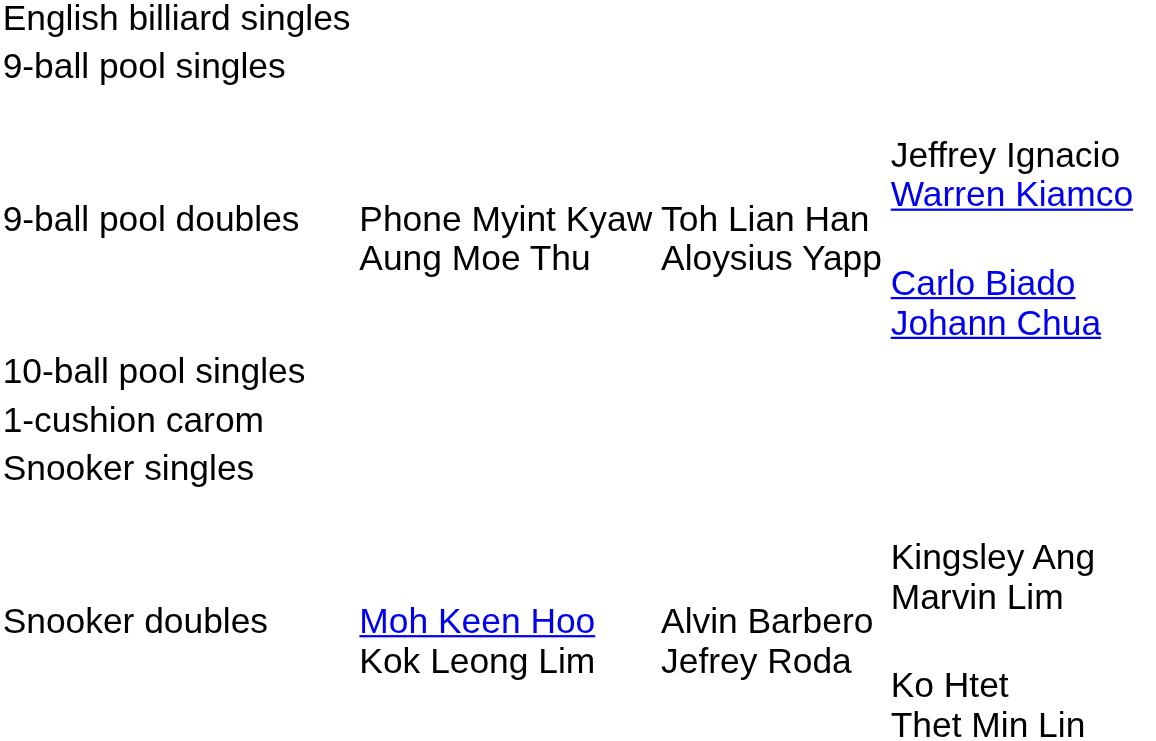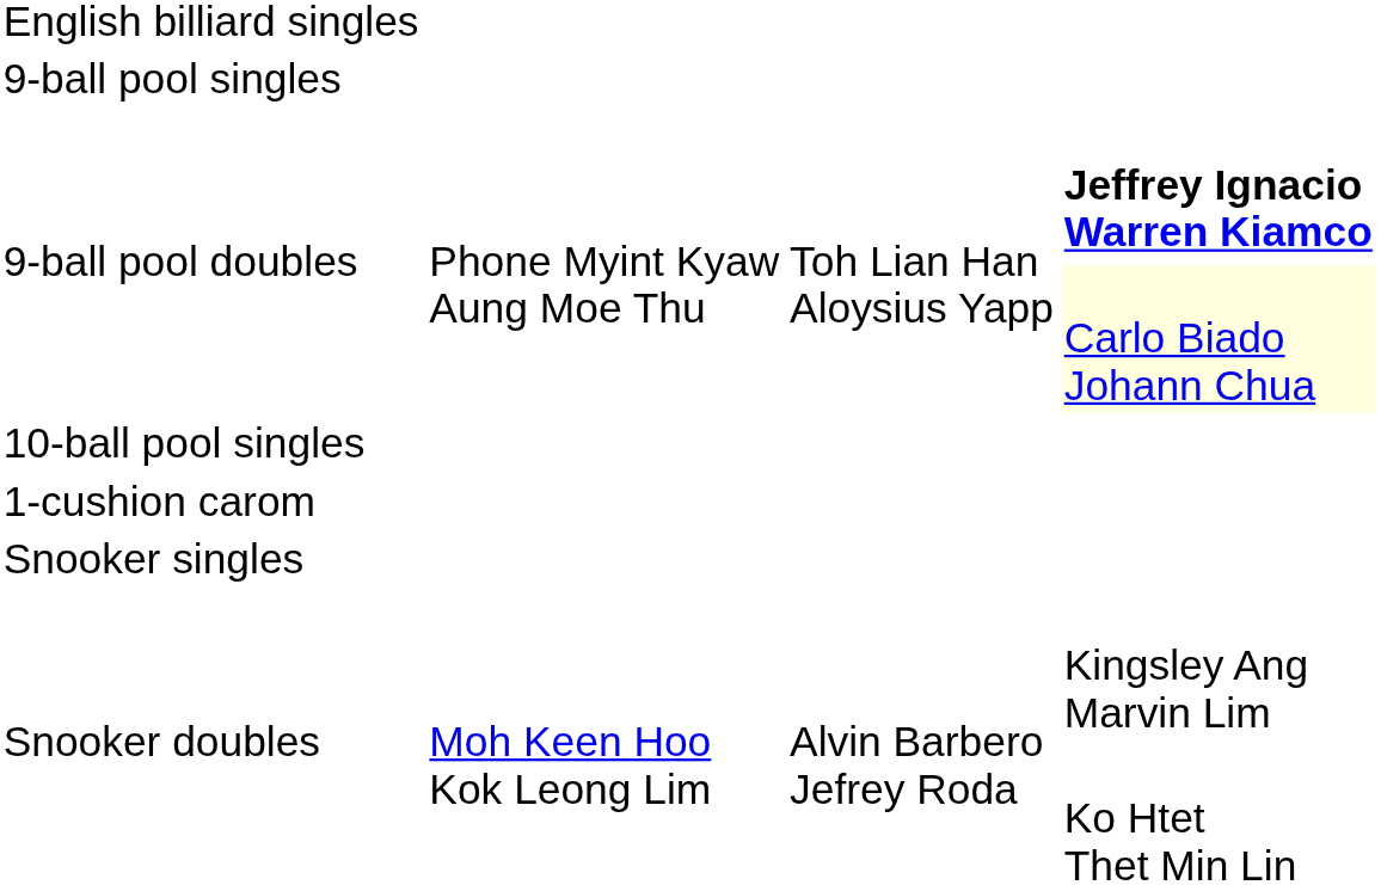9-ball pool doubles / Jeffrey Ignacio Warren Kiamco | column 4: normal -> bold
9-ball pool doubles / Carlo Biado Johann Chua | column 4: no background -> lightyellow background
